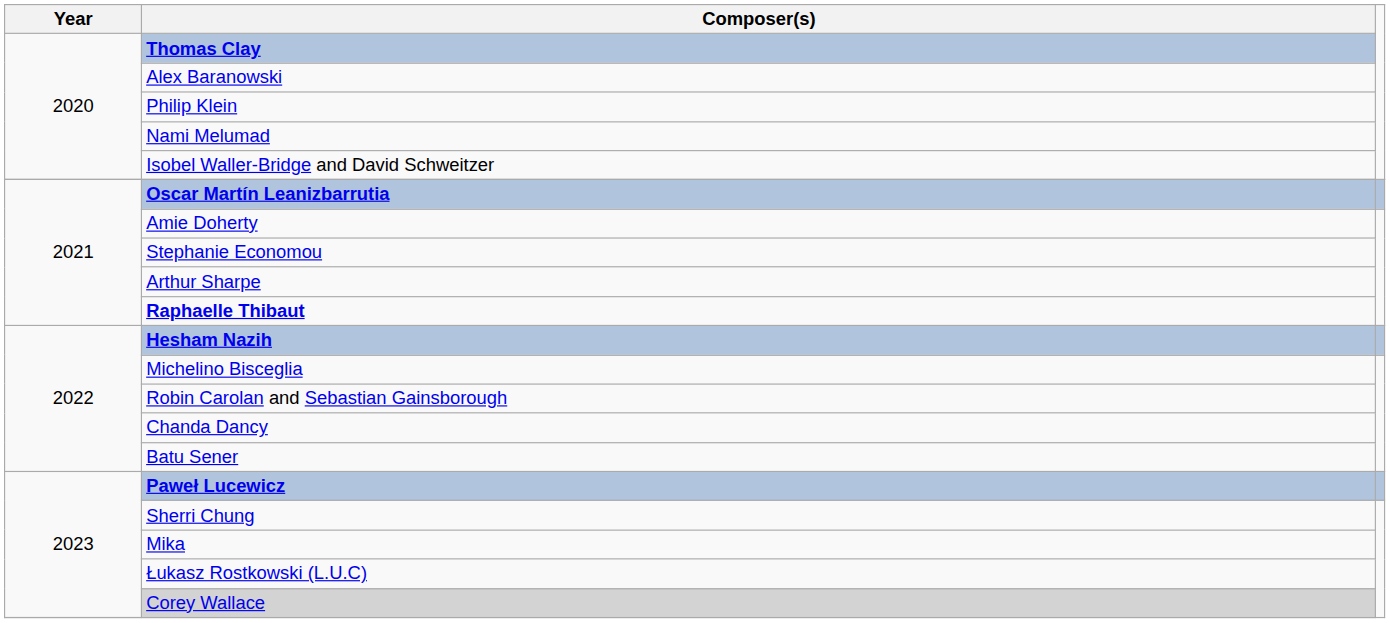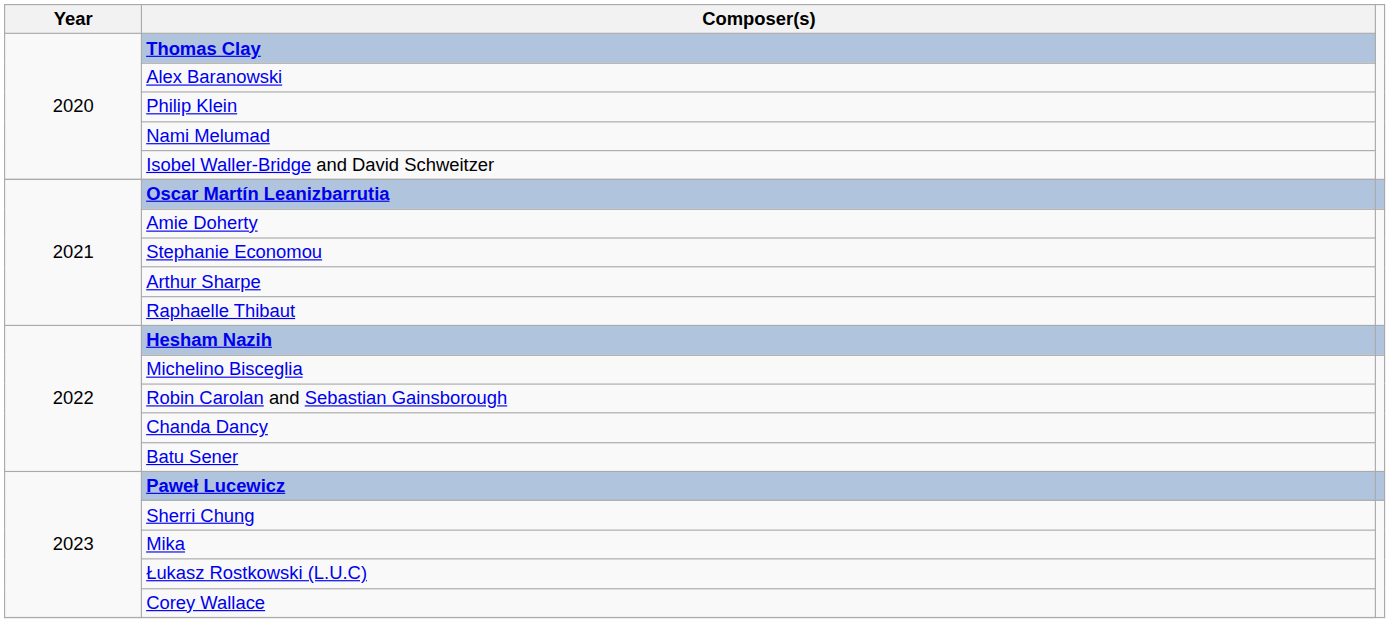Raphaelle Thibaut | Composer(s): bold -> normal
Corey Wallace | Composer(s): lightgrey background -> no background
